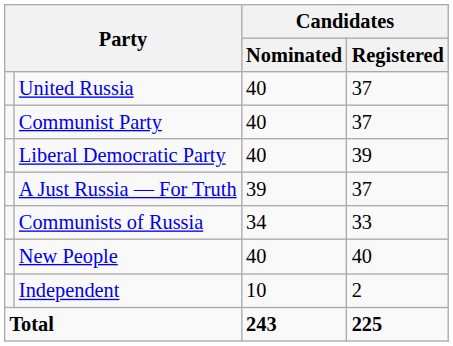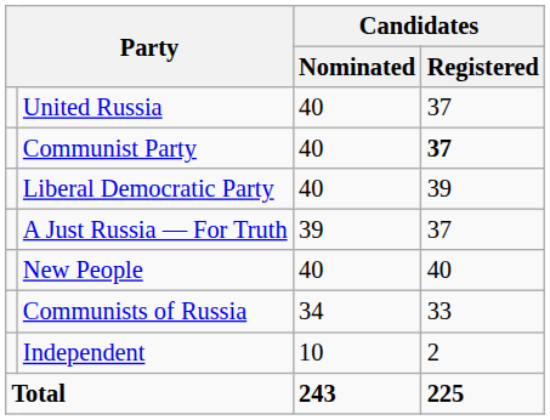Communist Party | Candidates / Registered: normal -> bold
rows swapped: Communists of Russia <-> New People
